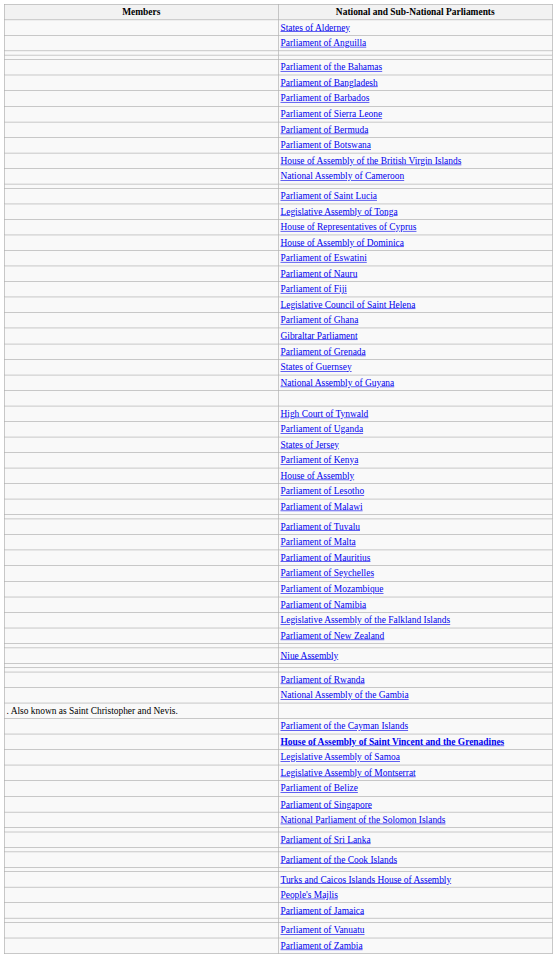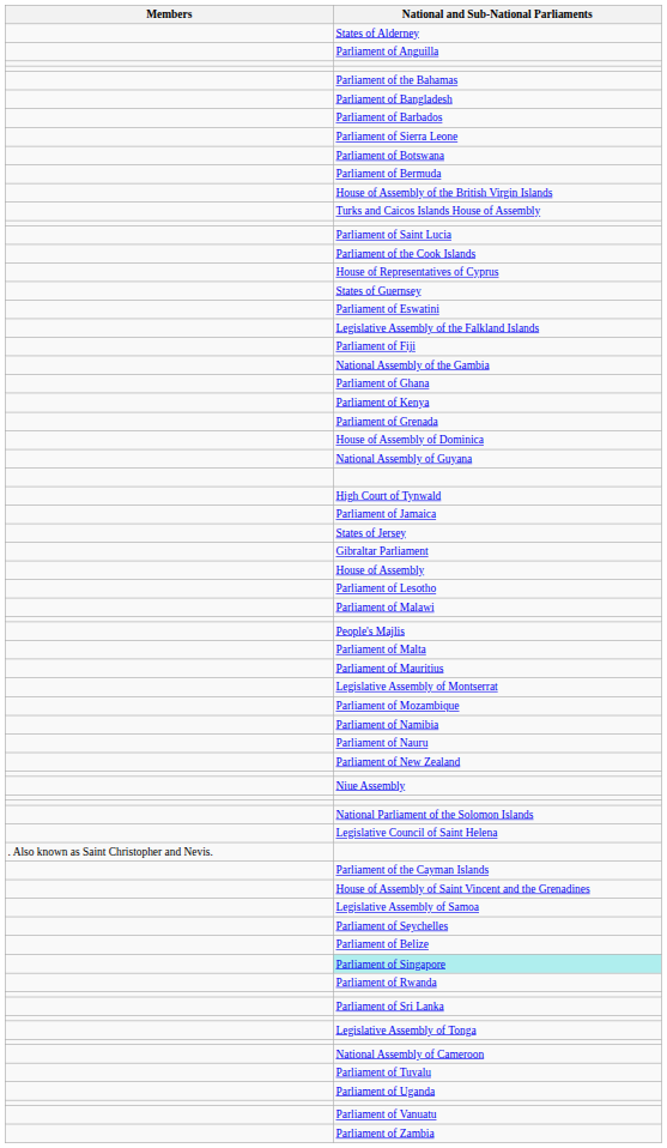row 10 | National and Sub-National Parliaments: Parliament of Bermuda -> Parliament of Botswana
row 11 | National and Sub-National Parliaments: Parliament of Botswana -> Parliament of Bermuda
row 13 | National and Sub-National Parliaments: National Assembly of Cameroon -> Turks and Caicos Islands House of Assembly
row 16 | National and Sub-National Parliaments: Legislative Assembly of Tonga -> Parliament of the Cook Islands
row 18 | National and Sub-National Parliaments: House of Assembly of Dominica -> States of Guernsey
row 20 | National and Sub-National Parliaments: Parliament of Nauru -> Legislative Assembly of the Falkland Islands
row 22 | National and Sub-National Parliaments: Legislative Council of Saint Helena -> National Assembly of the Gambia
row 24 | National and Sub-National Parliaments: Gibraltar Parliament -> Parliament of Kenya
row 26 | National and Sub-National Parliaments: States of Guernsey -> House of Assembly of Dominica
row 30 | National and Sub-National Parliaments: Parliament of Uganda -> Parliament of Jamaica
row 32 | National and Sub-National Parliaments: Parliament of Kenya -> Gibraltar Parliament
row 37 | National and Sub-National Parliaments: Parliament of Tuvalu -> People's Majlis
row 40 | National and Sub-National Parliaments: Parliament of Seychelles -> Legislative Assembly of Montserrat
row 43 | National and Sub-National Parliaments: Legislative Assembly of the Falkland Islands -> Parliament of Nauru
row 49 | National and Sub-National Parliaments: Parliament of Rwanda -> National Parliament of the Solomon Islands
row 50 | National and Sub-National Parliaments: National Assembly of the Gambia -> Legislative Council of Saint Helena
row 53 | National and Sub-National Parliaments: bold -> normal
row 55 | National and Sub-National Parliaments: Legislative Assembly of Montserrat -> Parliament of Seychelles
row 57 | National and Sub-National Parliaments: no background -> paleturquoise background
row 58 | National and Sub-National Parliaments: National Parliament of the Solomon Islands -> Parliament of Rwanda
row 62 | National and Sub-National Parliaments: Parliament of the Cook Islands -> Legislative Assembly of Tonga
row 64 | National and Sub-National Parliaments: Turks and Caicos Islands House of Assembly -> National Assembly of Cameroon
row 65 | National and Sub-National Parliaments: People's Majlis -> Parliament of Tuvalu
row 66 | National and Sub-National Parliaments: Parliament of Jamaica -> Parliament of Uganda
